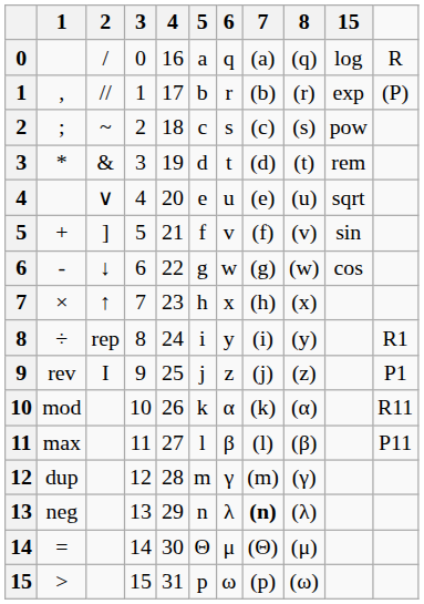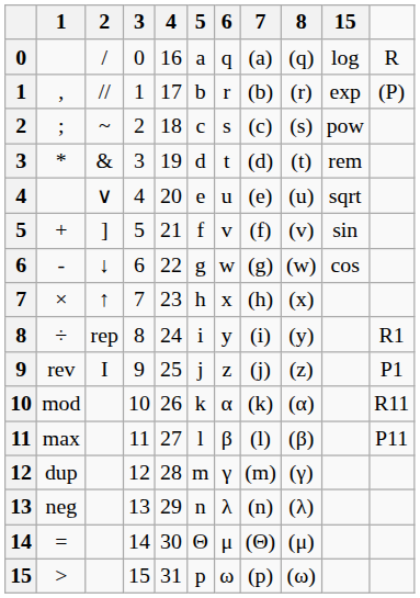row 15 | 7: bold -> normal
